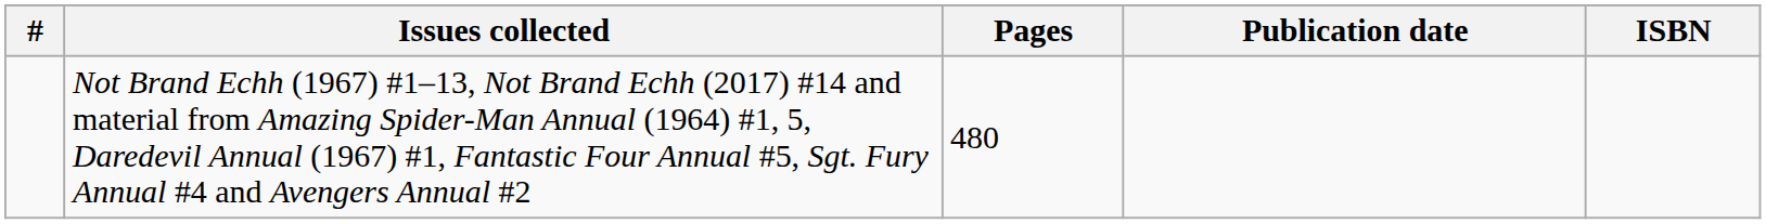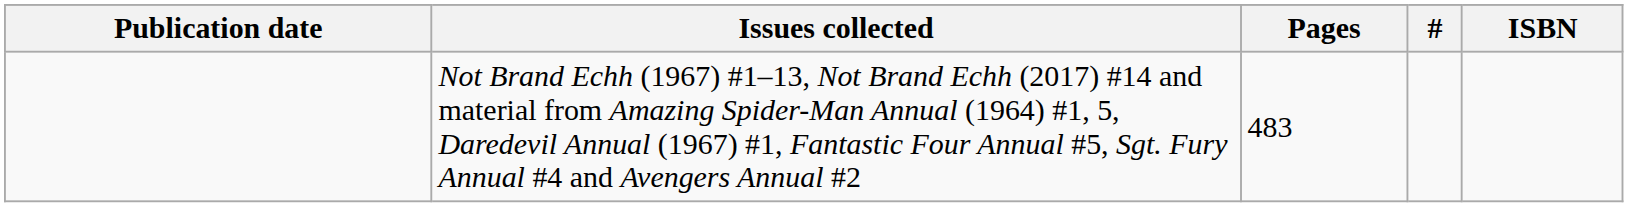columns swapped: # <-> Publication date
row 2 | Pages: 480 -> 483
